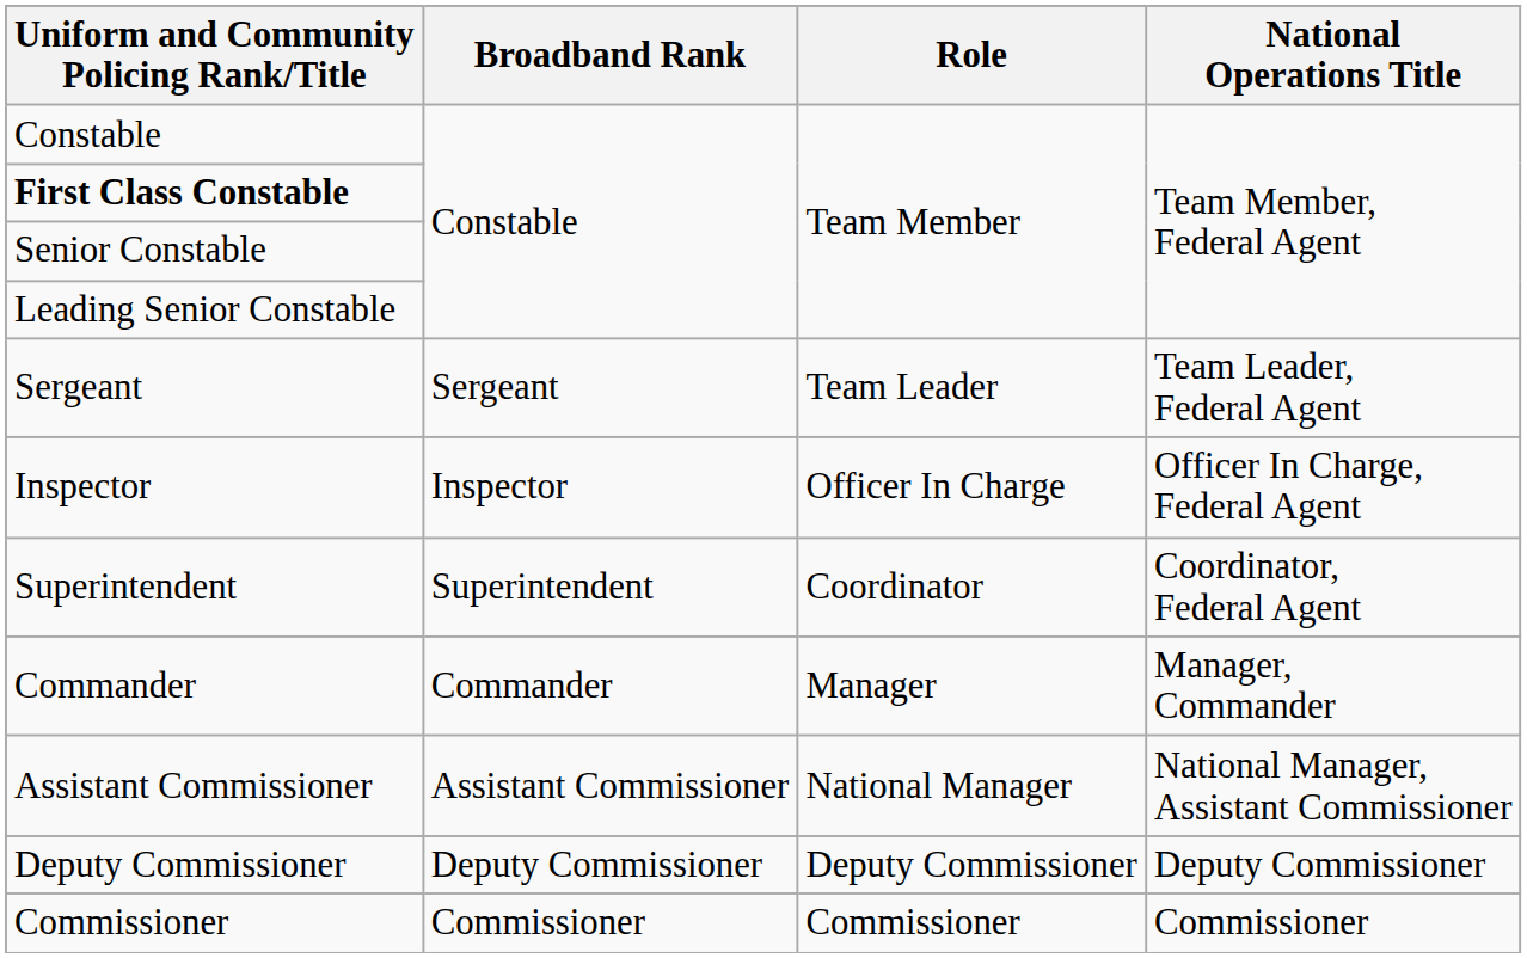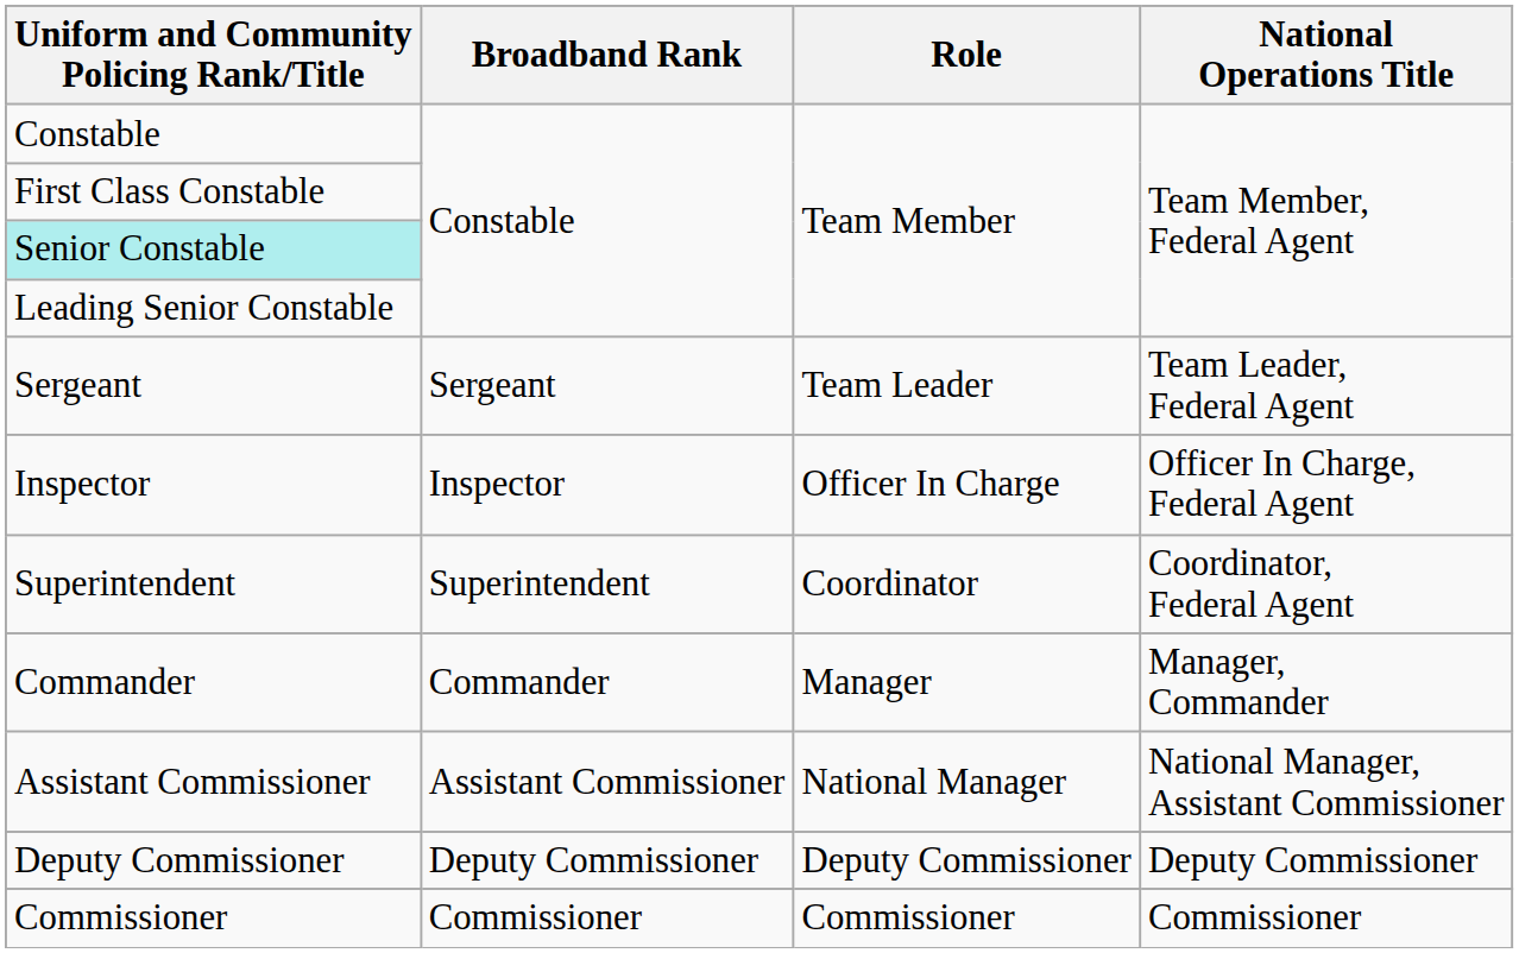First Class Constable | Uniform and Community Policing Rank/Title: bold -> normal
Senior Constable | Uniform and Community Policing Rank/Title: no background -> paleturquoise background
